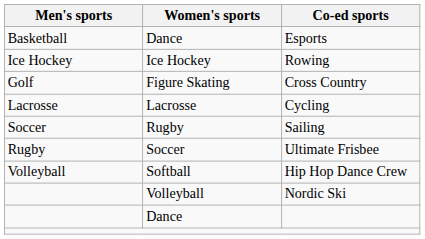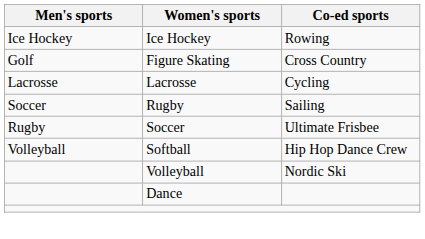- row: Basketball | Dance | Esports
